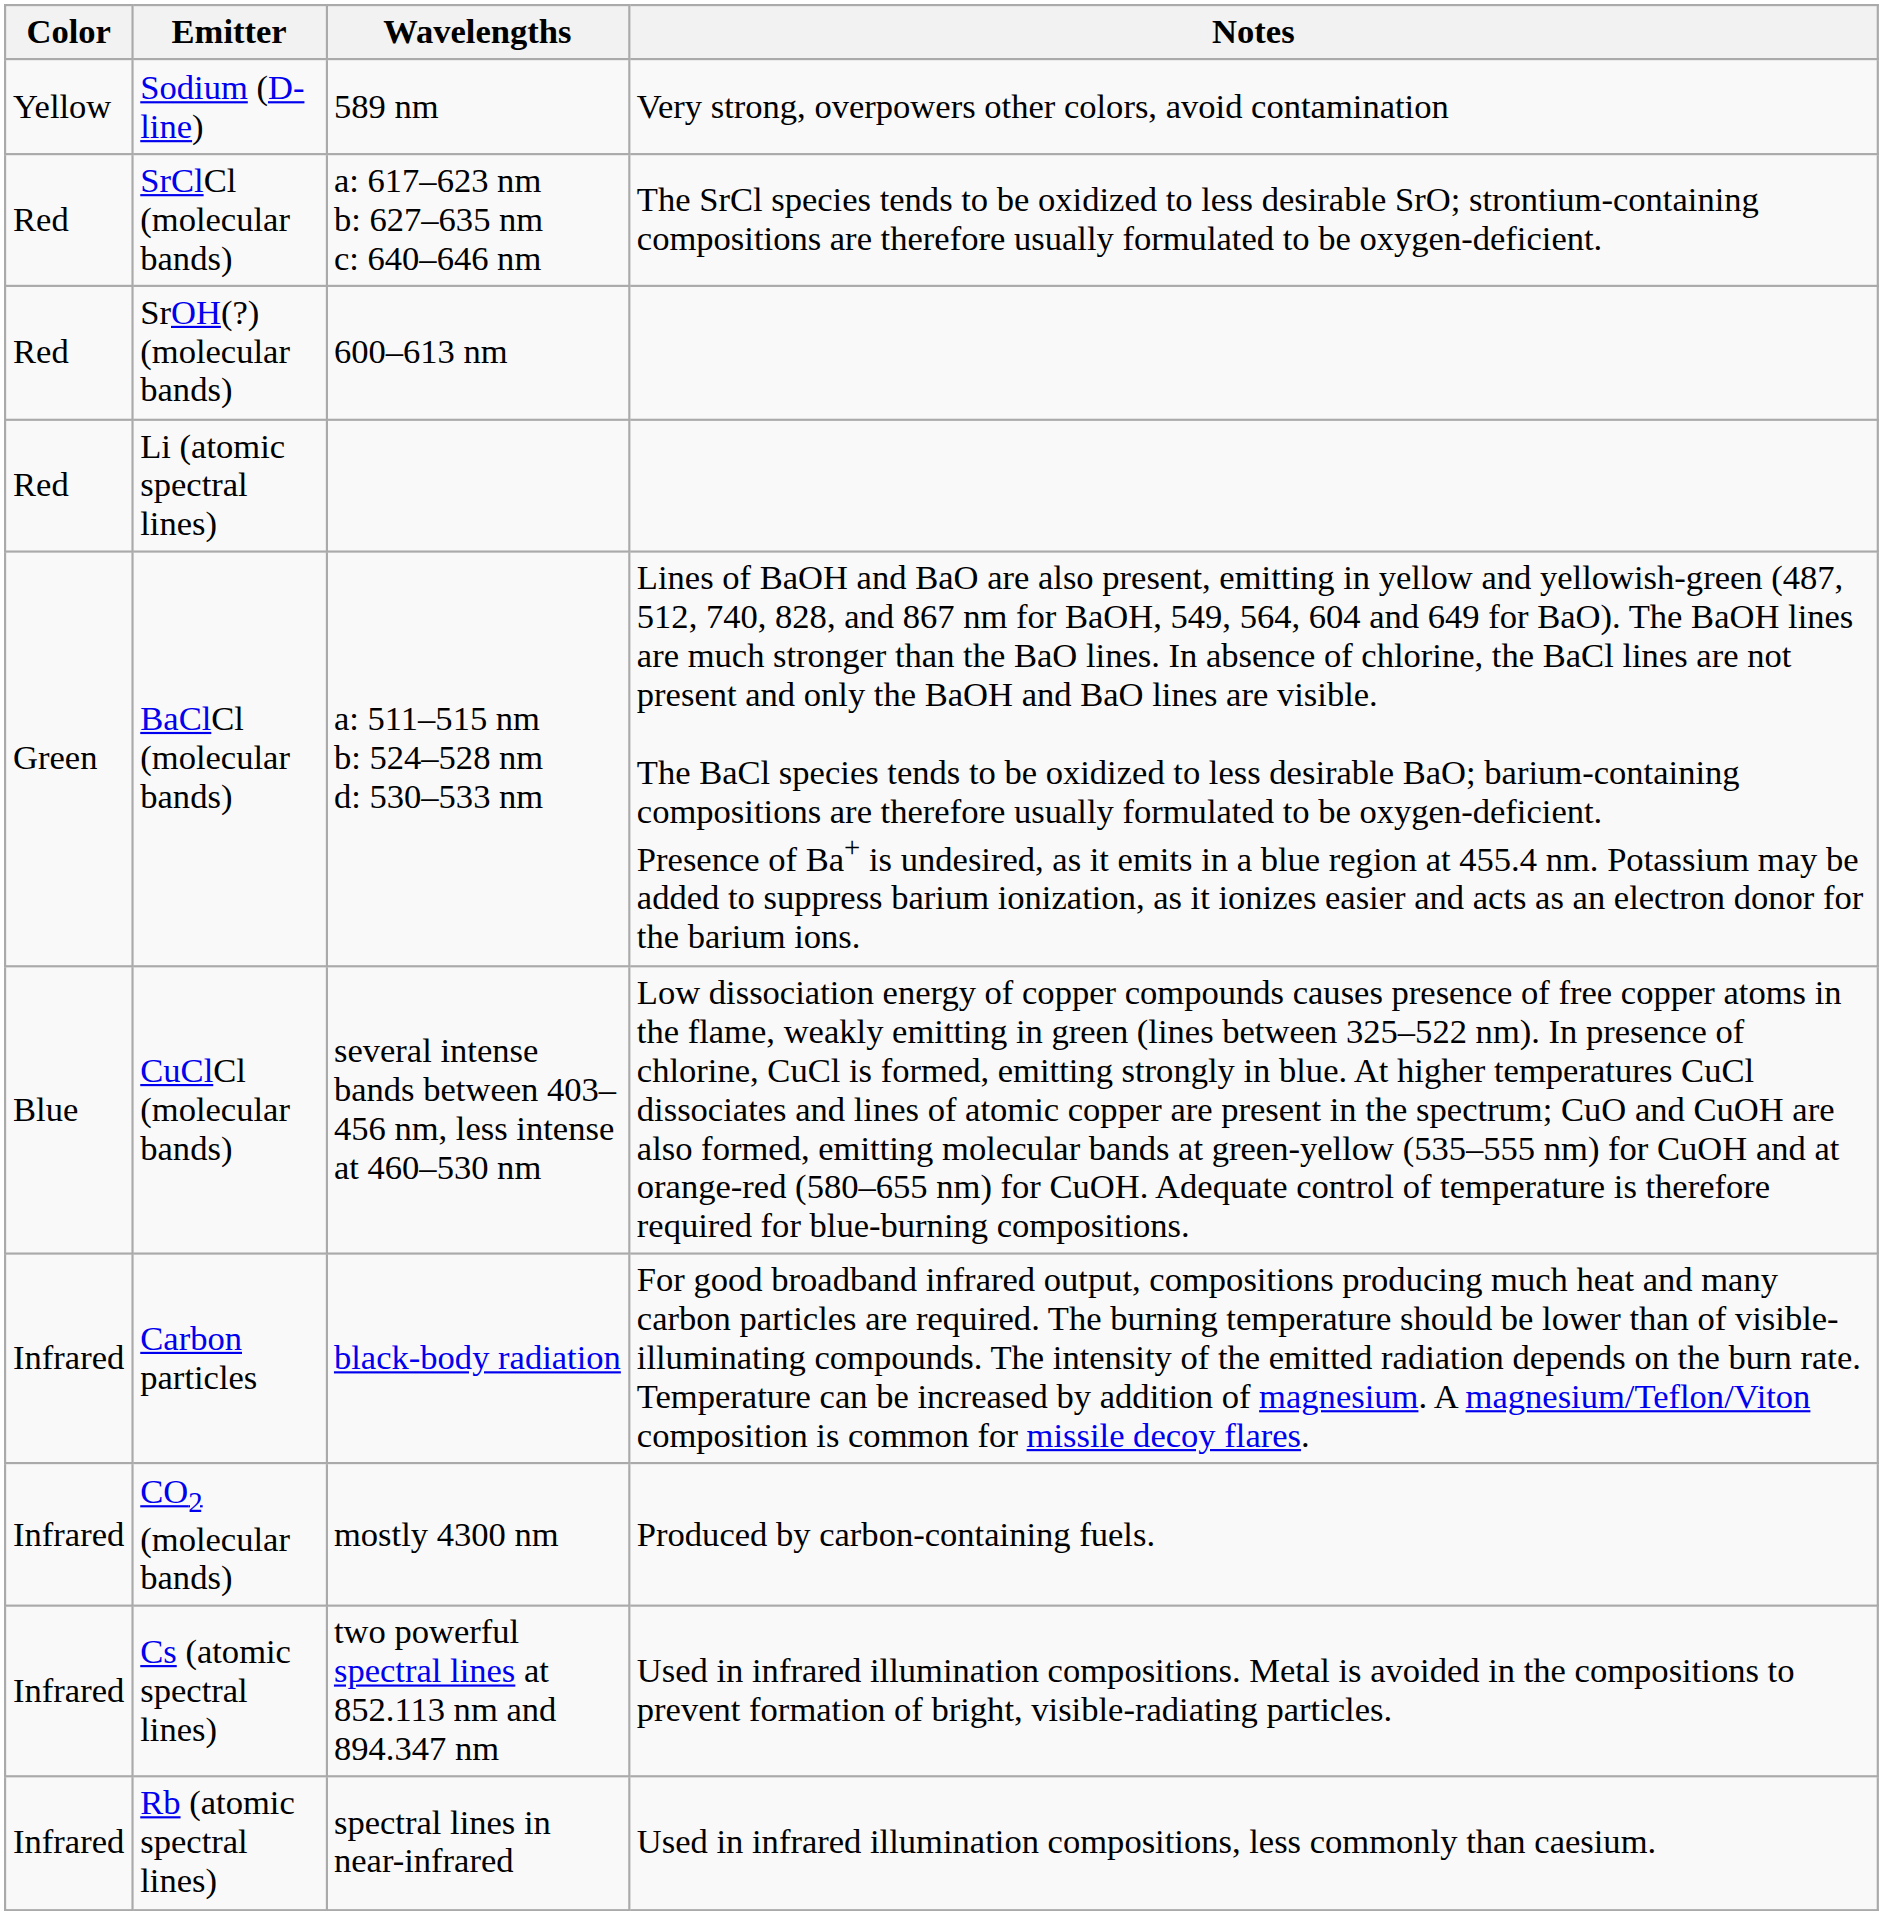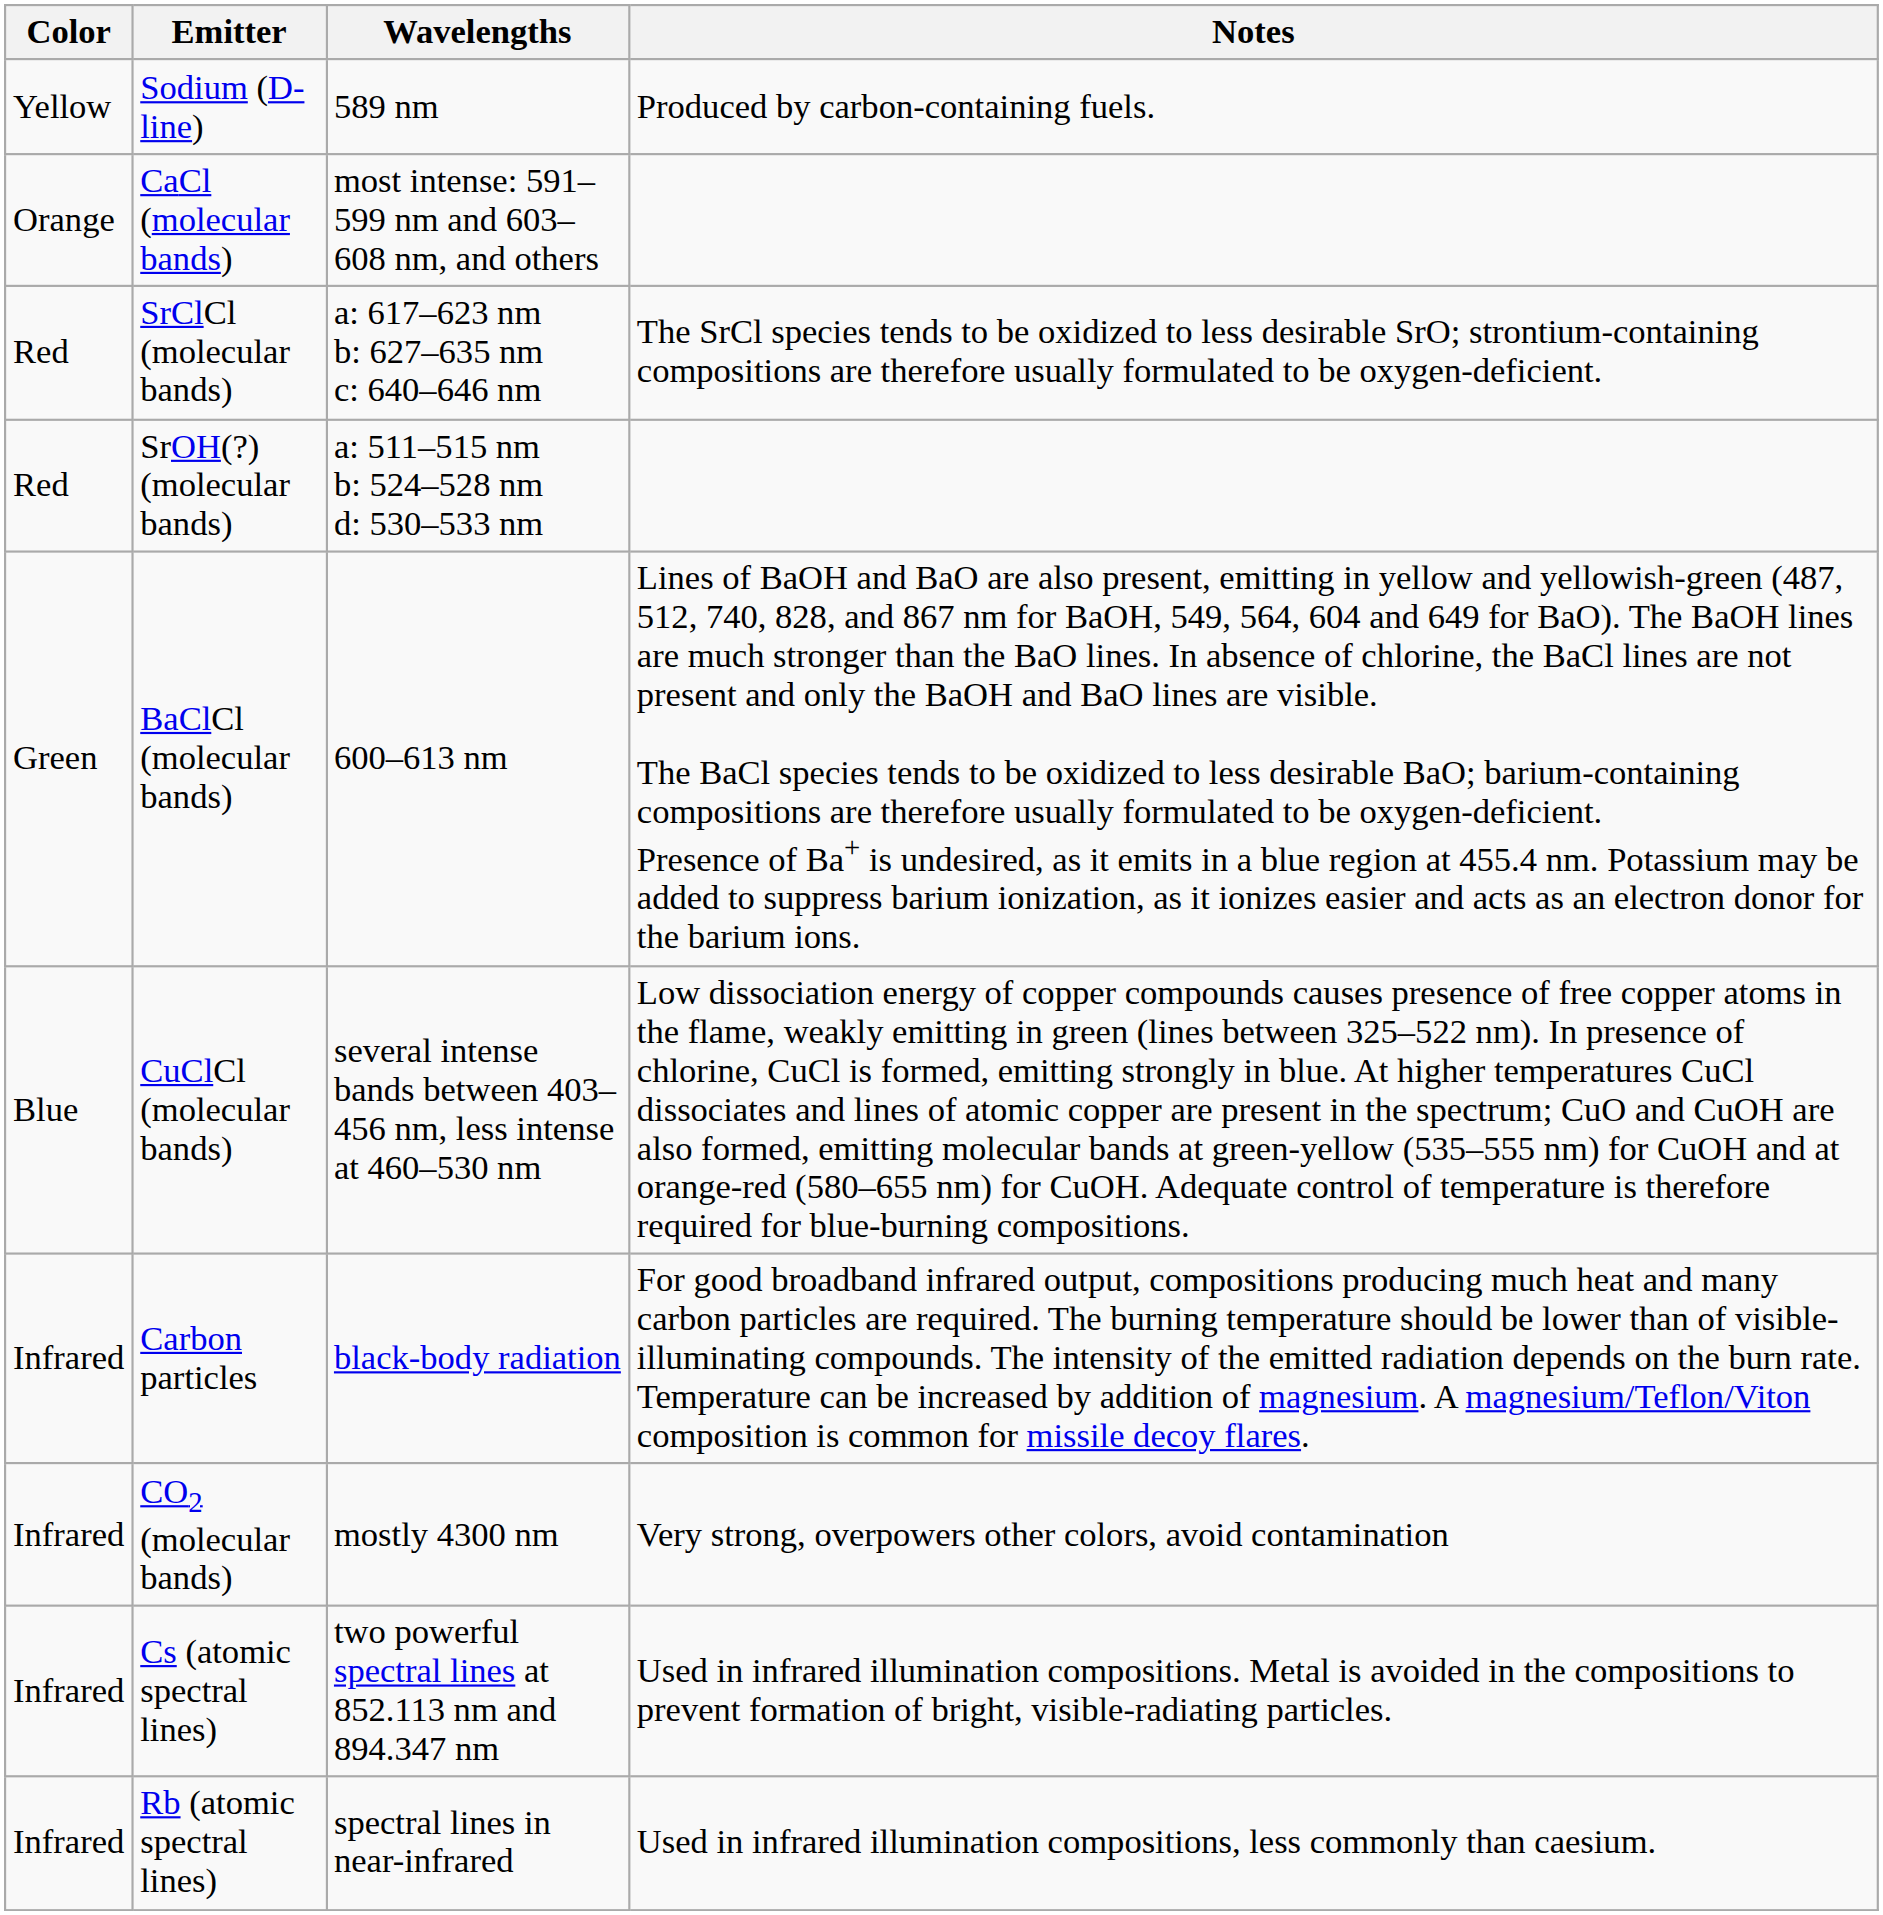Sodium (D-line) | Notes: Very strong, overpowers other colors, avoid contamination -> Produced by carbon-containing fuels.
+ row: Orange | CaCl (molecular bands) | most intense: 591–599 nm and 603–608 nm, and others
SrOH(?) (molecular bands) | Wavelengths: 600–613 nm -> a: 511–515 nm b: 524–528 nm d: 530–533 nm
- row: Red | Li (atomic spectral lines)
BaClCl (molecular bands) | Wavelengths: a: 511–515 nm b: 524–528 nm d: 530–533 nm -> 600–613 nm
CO2 (molecular bands) | Notes: Produced by carbon-containing fuels. -> Very strong, overpowers other colors, avoid contamination
